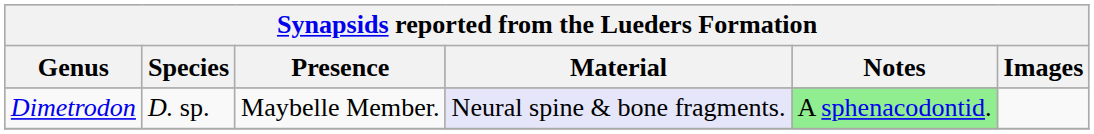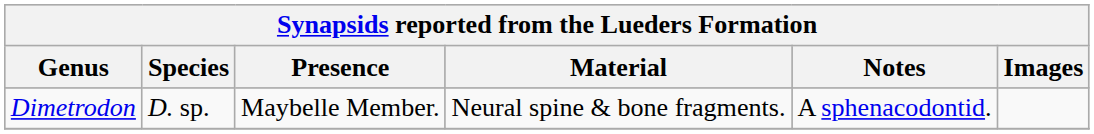Dimetrodon | Material: lavender background -> no background
Dimetrodon | Notes: lightgreen background -> no background
